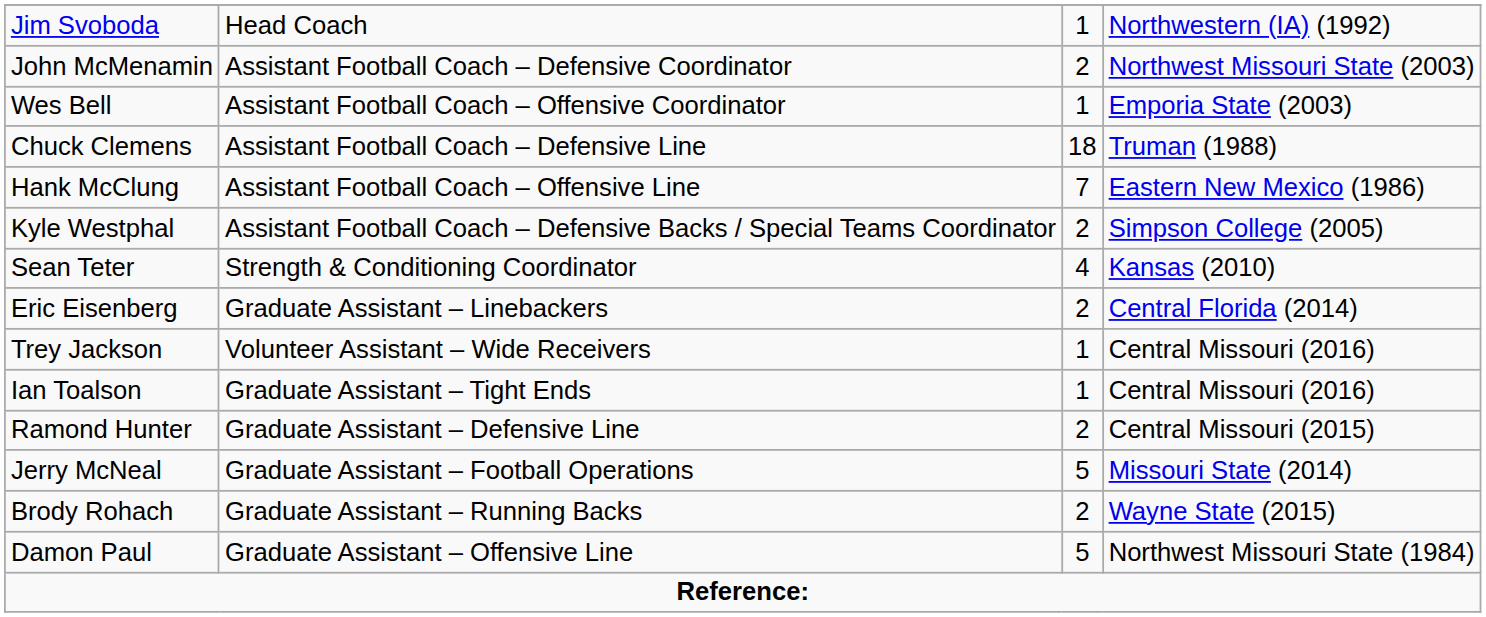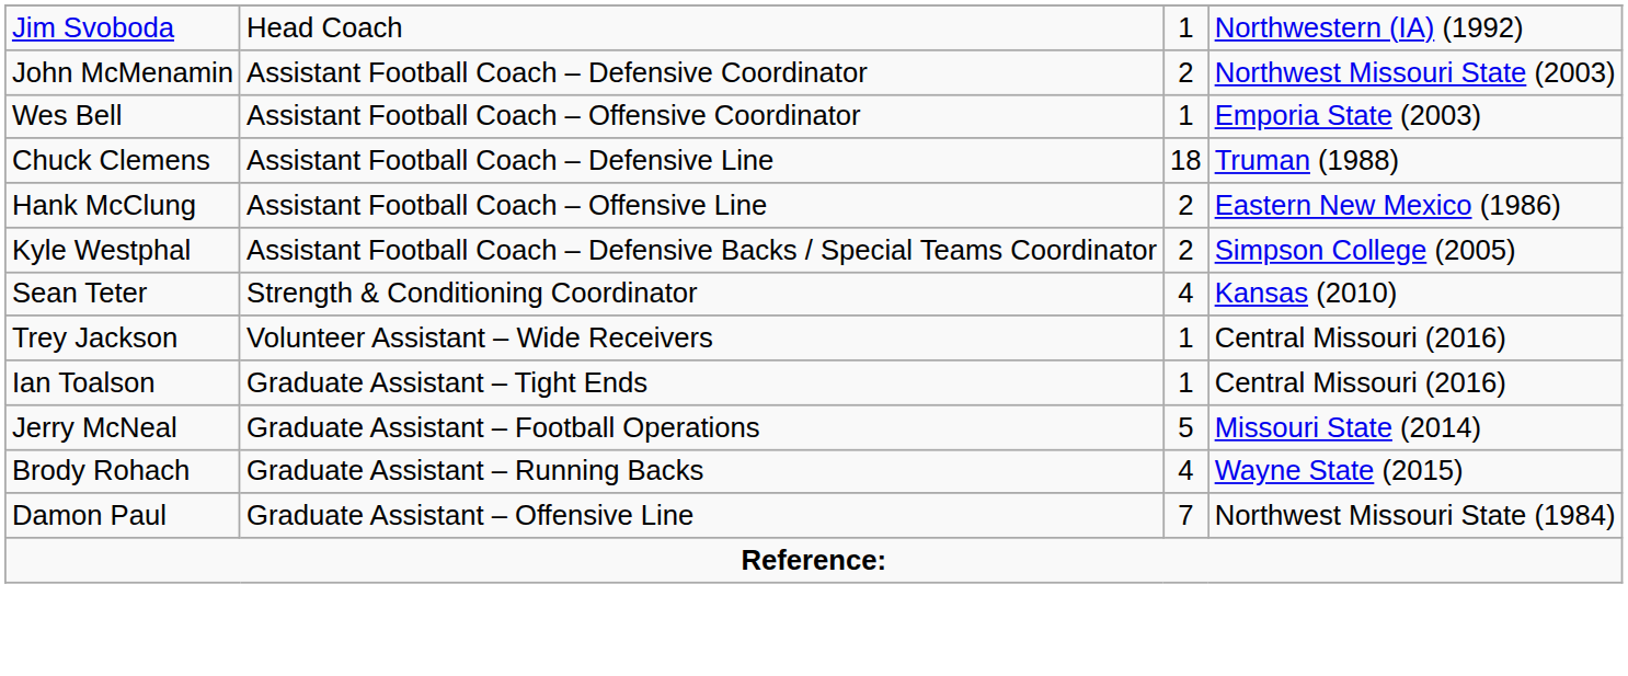Hank McClung | column 3: 7 -> 2
- row: Eric Eisenberg | Graduate Assistant – Linebackers | 2 | Central Florida (2014)
- row: Ramond Hunter | Graduate Assistant – Defensive Line | 2 | Central Missouri (2015)
Brody Rohach | column 3: 2 -> 4
Damon Paul | column 3: 5 -> 7
